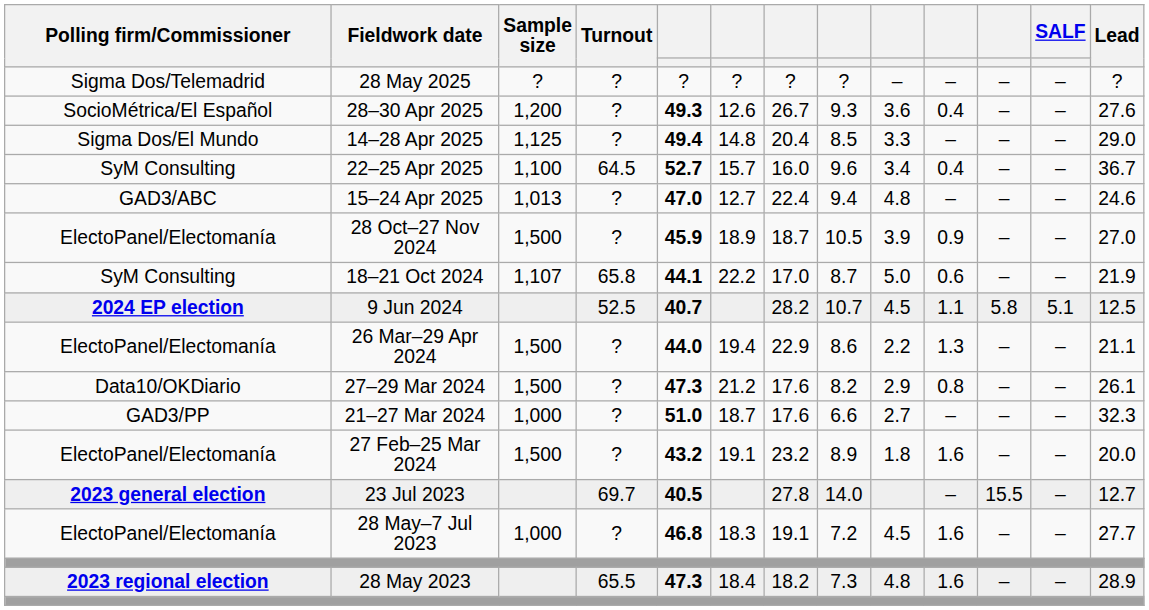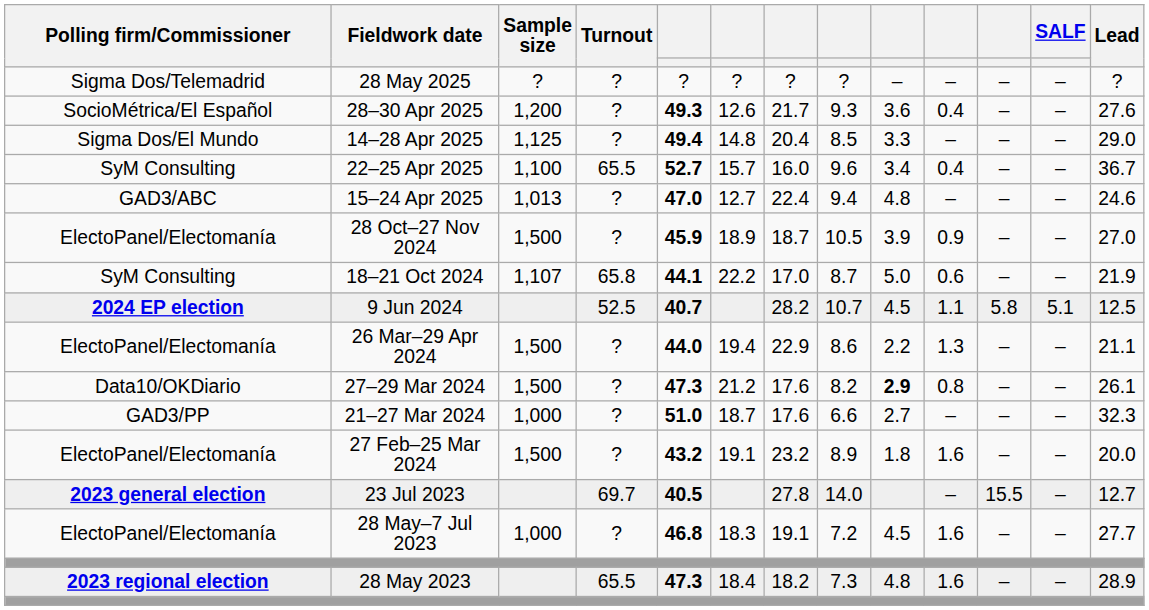28–30 Apr 2025 | column 7: 26.7 -> 21.7
22–25 Apr 2025 | Turnout: 64.5 -> 65.5
27–29 Mar 2024 | column 9: normal -> bold
